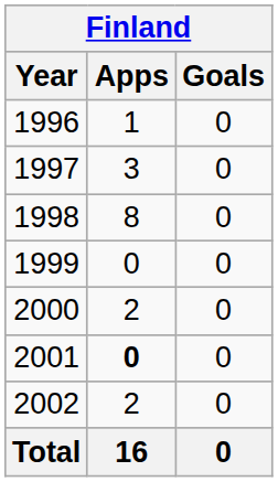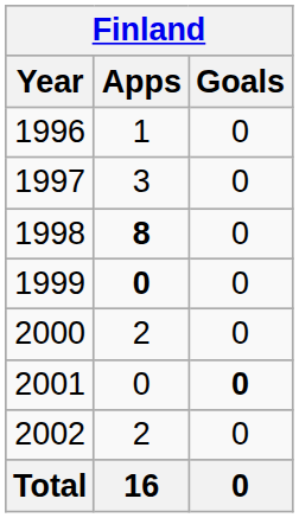1998 | Apps: normal -> bold
1999 | Apps: normal -> bold
2001 | Apps: bold -> normal
2001 | Goals: normal -> bold
